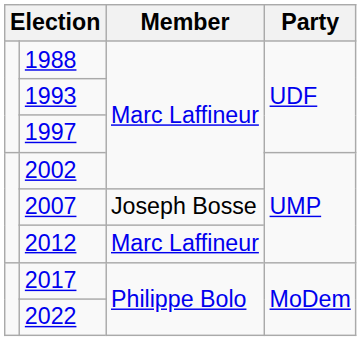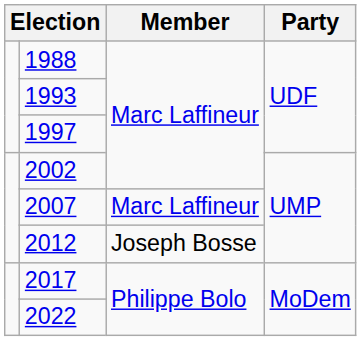2007 | Member: Joseph Bosse -> Marc Laffineur
2012 | Member: Marc Laffineur -> Joseph Bosse
